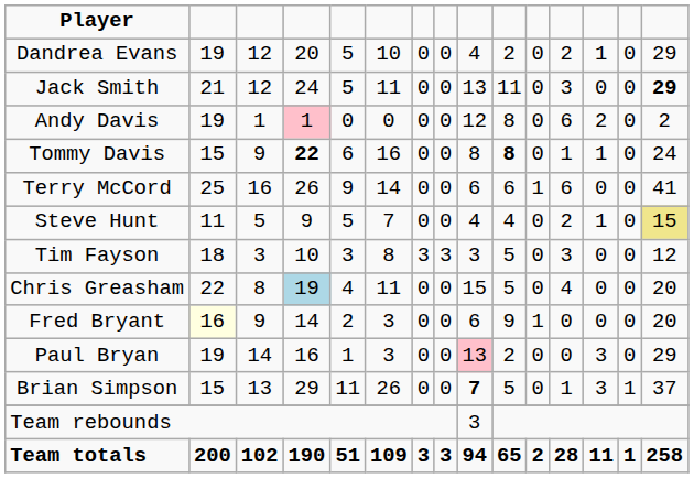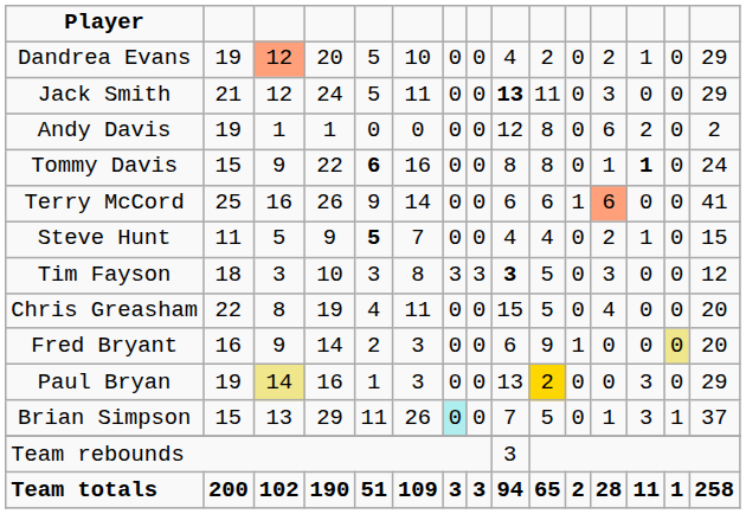Dandrea Evans | column 3: no background -> lightsalmon background
Jack Smith | column 9: normal -> bold
Jack Smith | column 15: bold -> normal
Andy Davis | column 4: pink background -> no background
Tommy Davis | column 4: bold -> normal
Tommy Davis | column 5: normal -> bold
Tommy Davis | column 10: bold -> normal
Tommy Davis | column 13: normal -> bold
Terry McCord | column 12: no background -> lightsalmon background
Steve Hunt | column 5: normal -> bold
Steve Hunt | column 15: khaki background -> no background
Tim Fayson | column 9: normal -> bold
Chris Greasham | column 4: lightblue background -> no background
Fred Bryant | column 2: lightyellow background -> no background
Fred Bryant | column 14: no background -> khaki background
Paul Bryan | column 3: no background -> khaki background
Paul Bryan | column 9: pink background -> no background
Paul Bryan | column 10: no background -> gold background
Brian Simpson | column 7: no background -> paleturquoise background
Brian Simpson | column 9: bold -> normal
